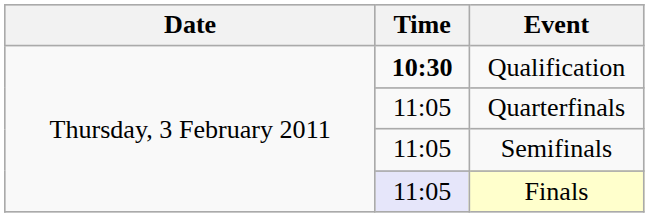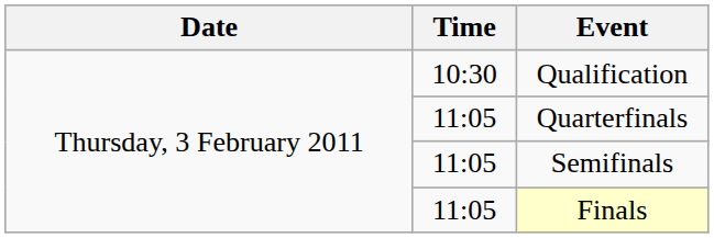Qualification | Time: bold -> normal
Finals | Time: lavender background -> no background
